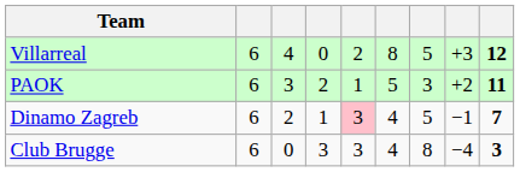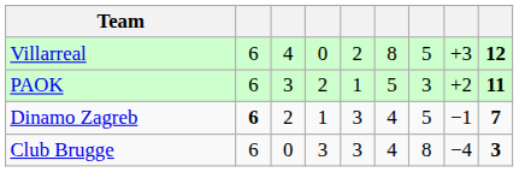Dinamo Zagreb | column 2: normal -> bold
Dinamo Zagreb | column 5: pink background -> no background
